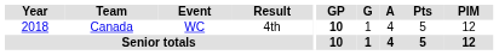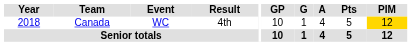Canada | GP: bold -> normal
Canada | PIM: no background -> gold background
